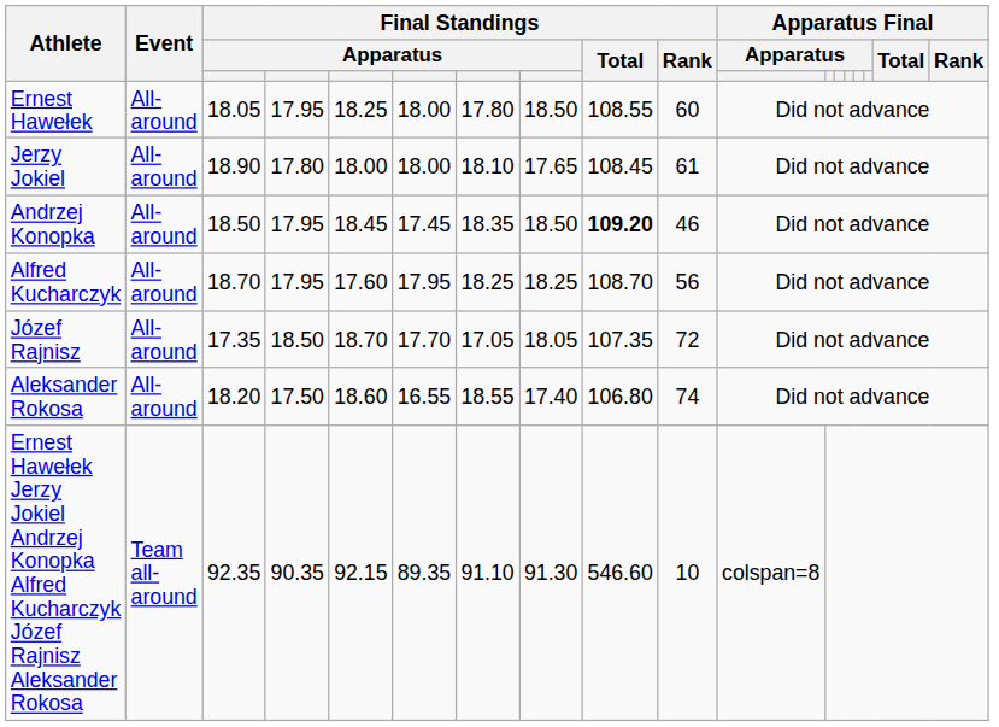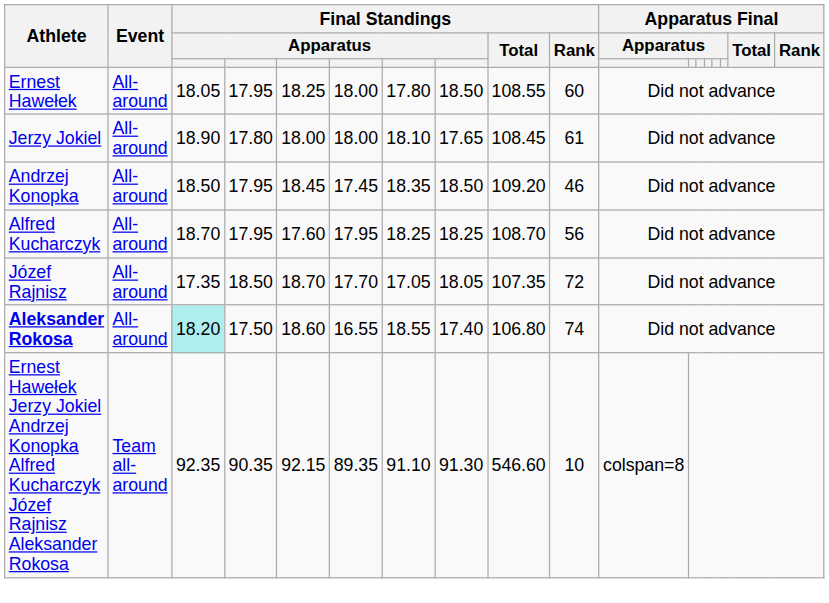row 6 | Final Standings / Total: bold -> normal
row 9 | Athlete: normal -> bold
row 9 | column 3: no background -> paleturquoise background
